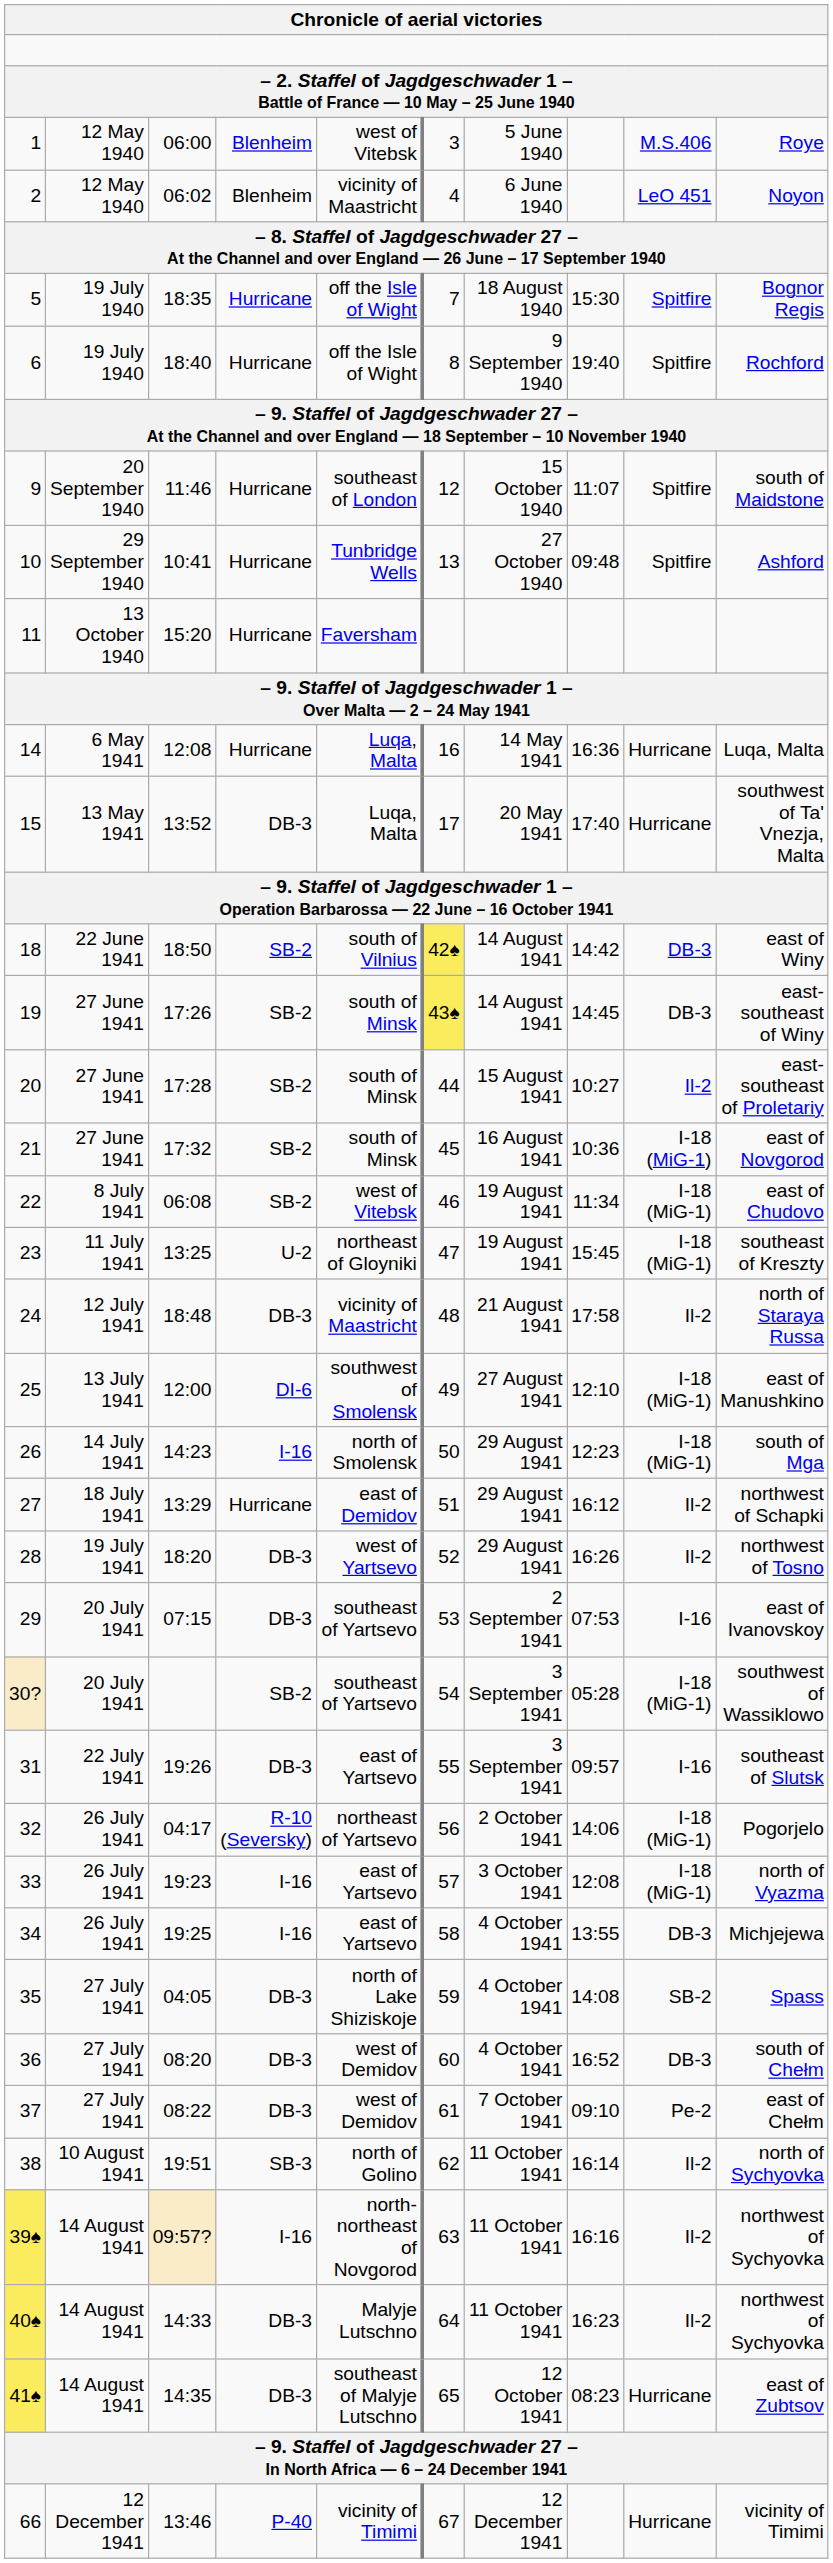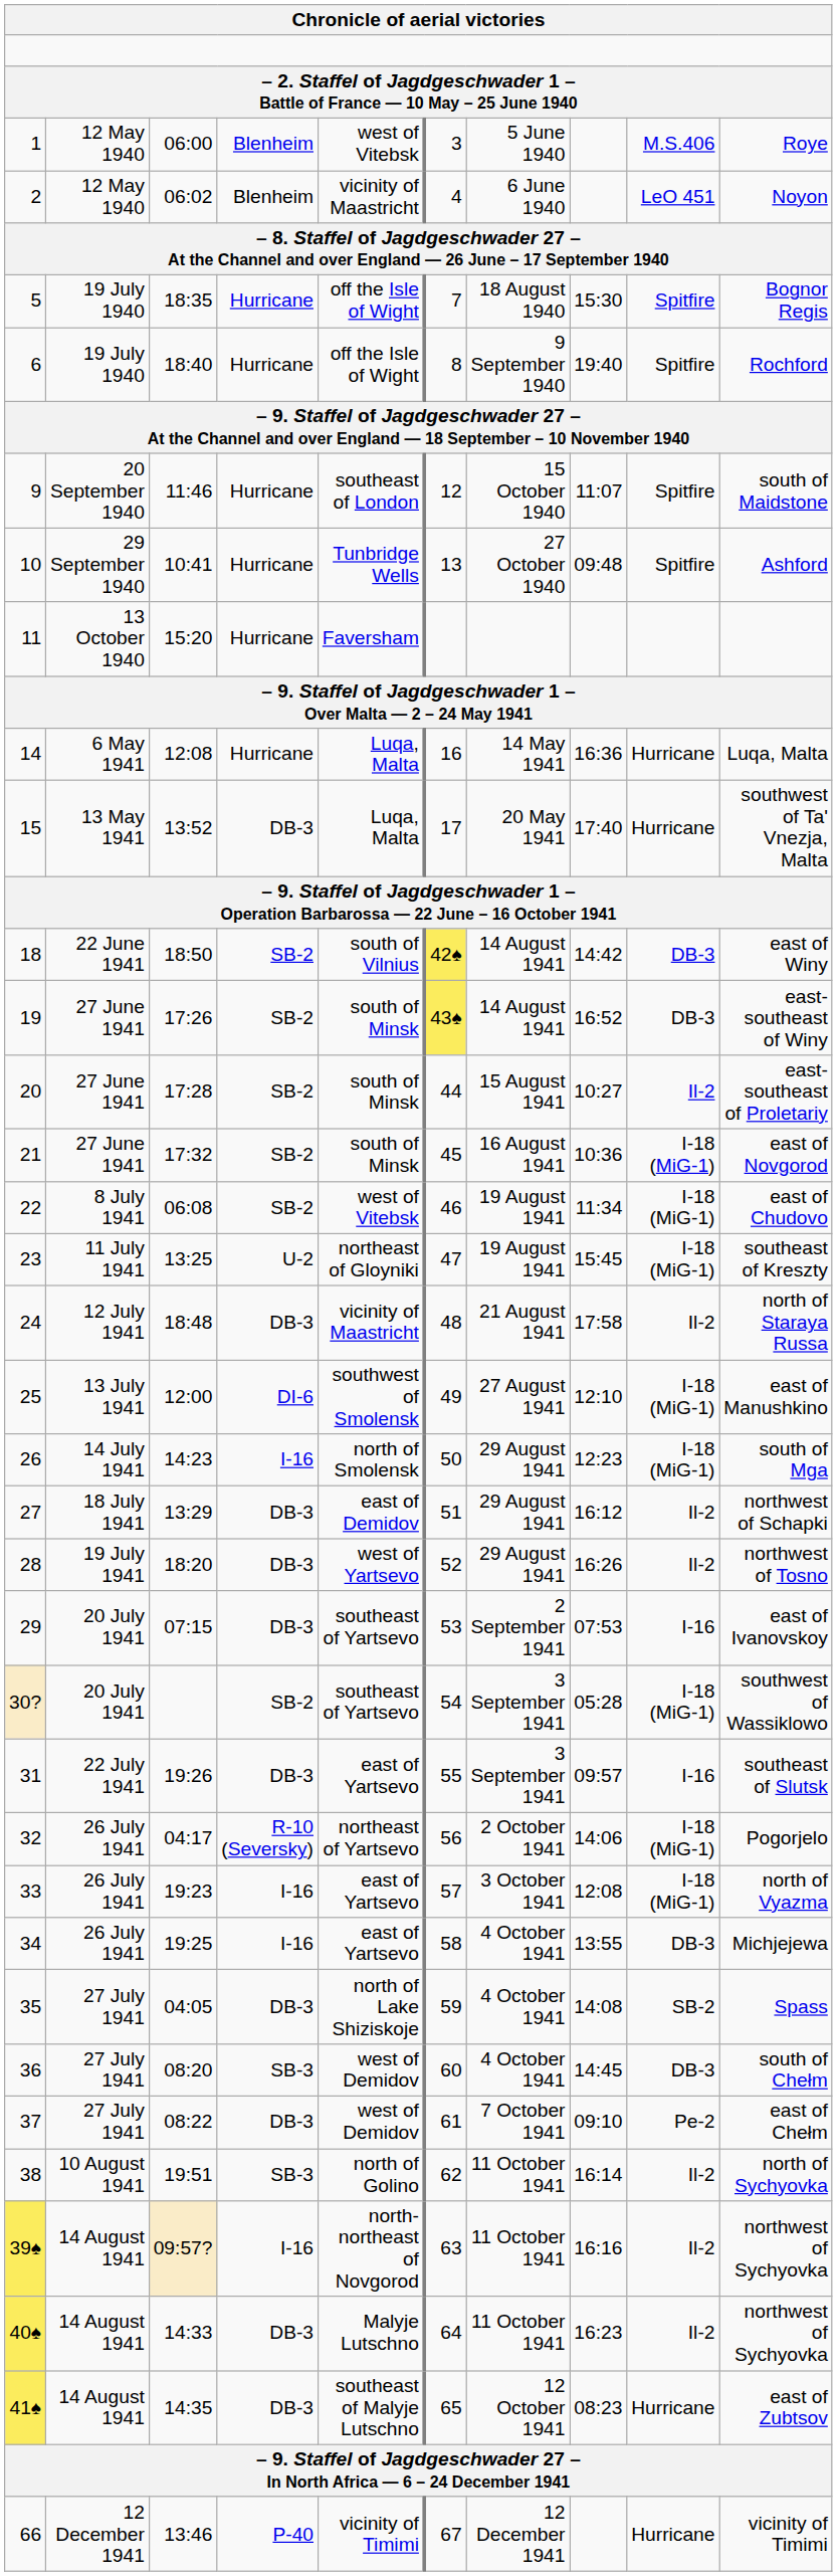19 | column 8: 14:45 -> 16:52
27 | column 4: Hurricane -> DB-3
36 | column 4: DB-3 -> SB-3
36 | column 8: 16:52 -> 14:45
